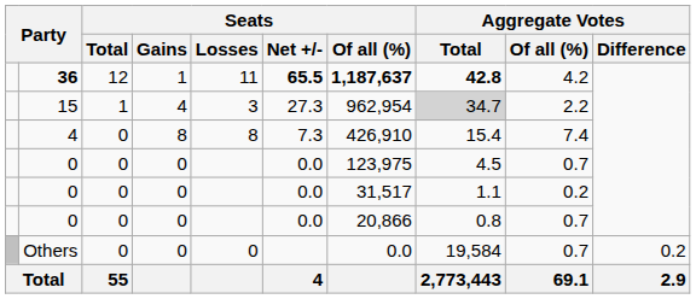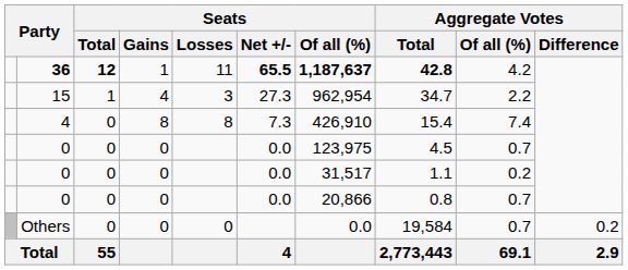36 | Seats / Total: normal -> bold
15 | Aggregate Votes / Total: lightgrey background -> no background
